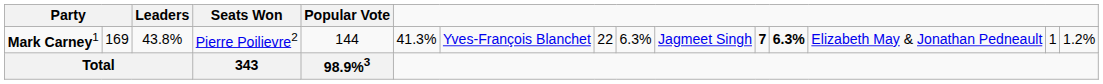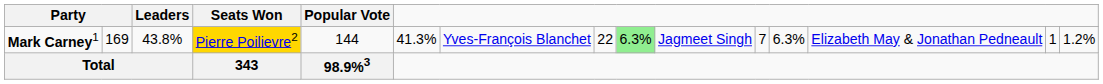Mark Carney1 | Seats Won: no background -> gold background
Mark Carney1 | column 9: no background -> lightgreen background
Mark Carney1 | column 11: bold -> normal
Mark Carney1 | column 12: bold -> normal
